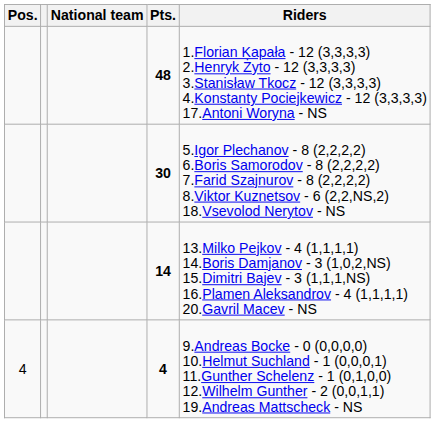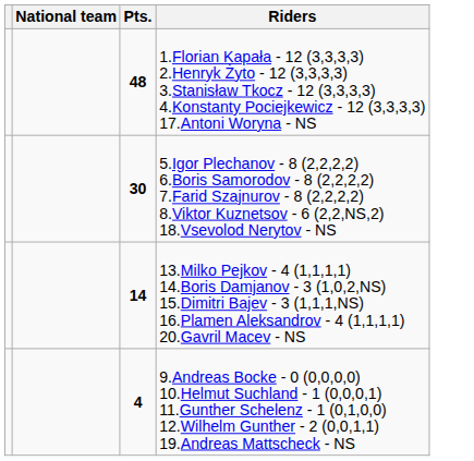- column: Pos. | 4
